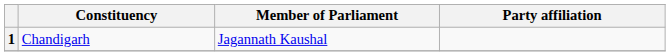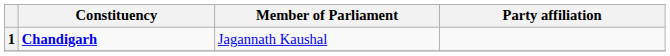1 | Constituency: normal -> bold
